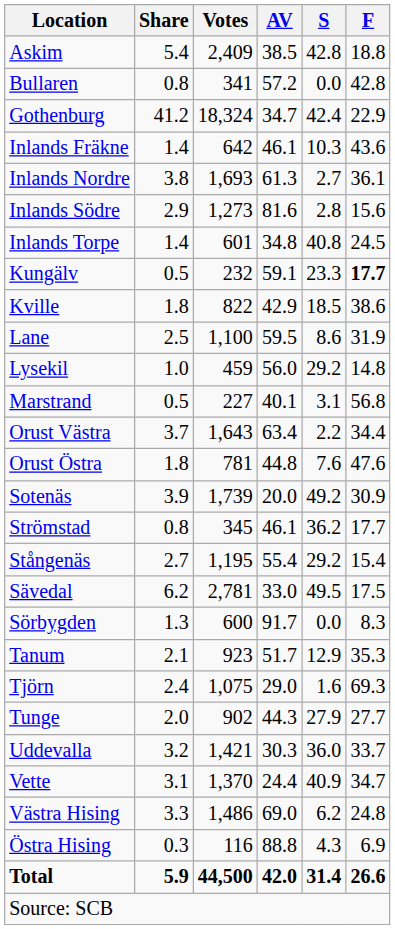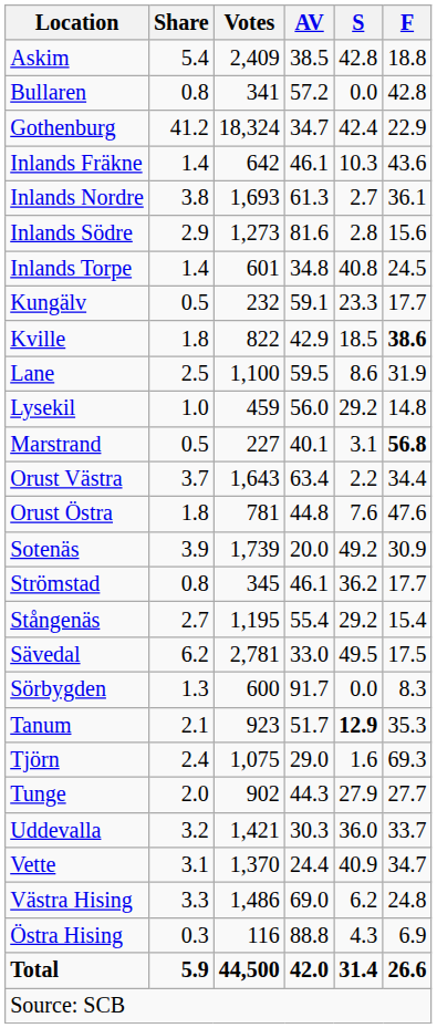Kungälv | F: bold -> normal
Kville | F: normal -> bold
Marstrand | F: normal -> bold
Tanum | S: normal -> bold
